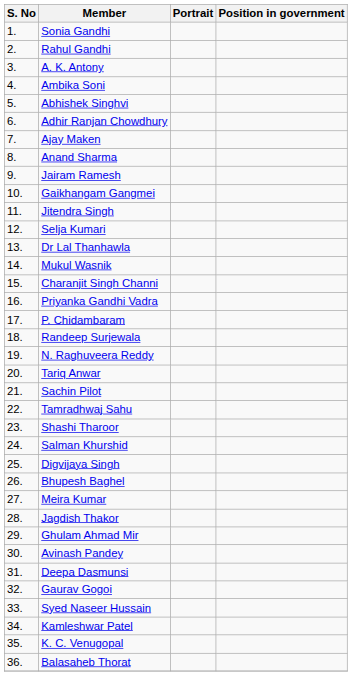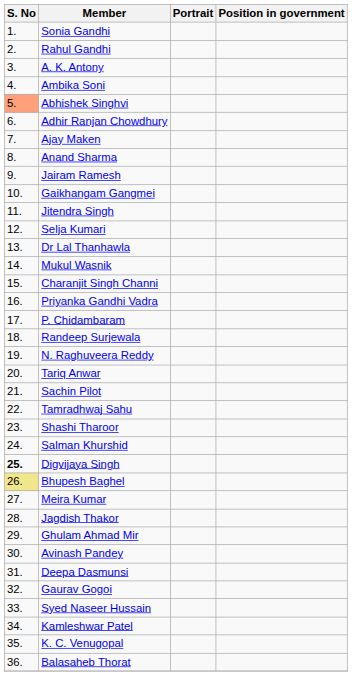Abhishek Singhvi | S. No: no background -> lightsalmon background
Digvijaya Singh | S. No: normal -> bold
Bhupesh Baghel | S. No: no background -> khaki background
